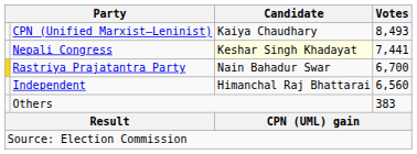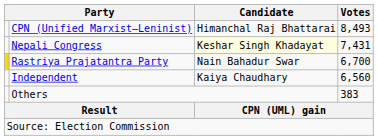CPN (Unified Marxist–Leninist) | Candidate: Kaiya Chaudhary -> Himanchal Raj Bhattarai
Nepali Congress | Votes: 7,441 -> 7,431
Independent | Candidate: Himanchal Raj Bhattarai -> Kaiya Chaudhary
